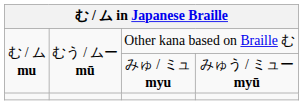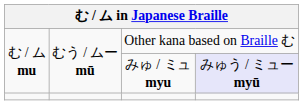みゅ / ミュ myu | column 4: no background -> lavender background
